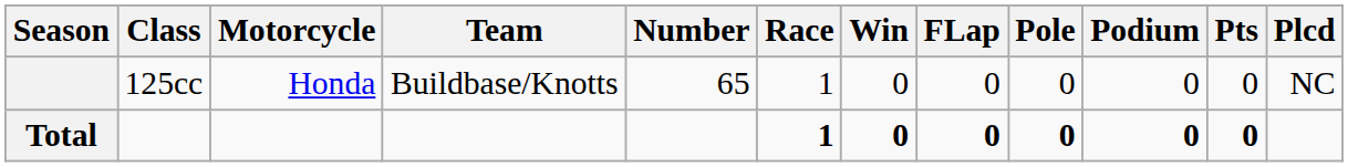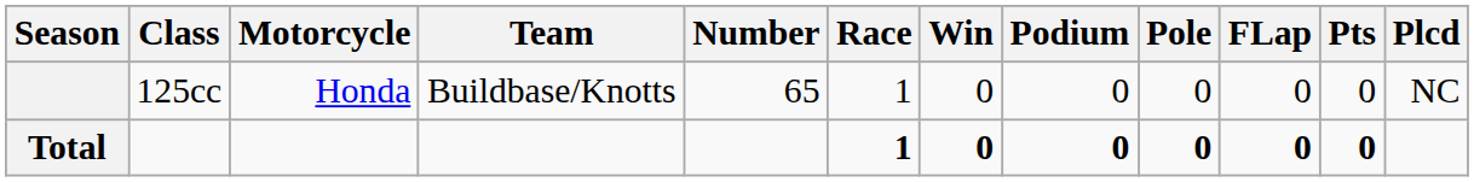columns swapped: Podium <-> FLap
